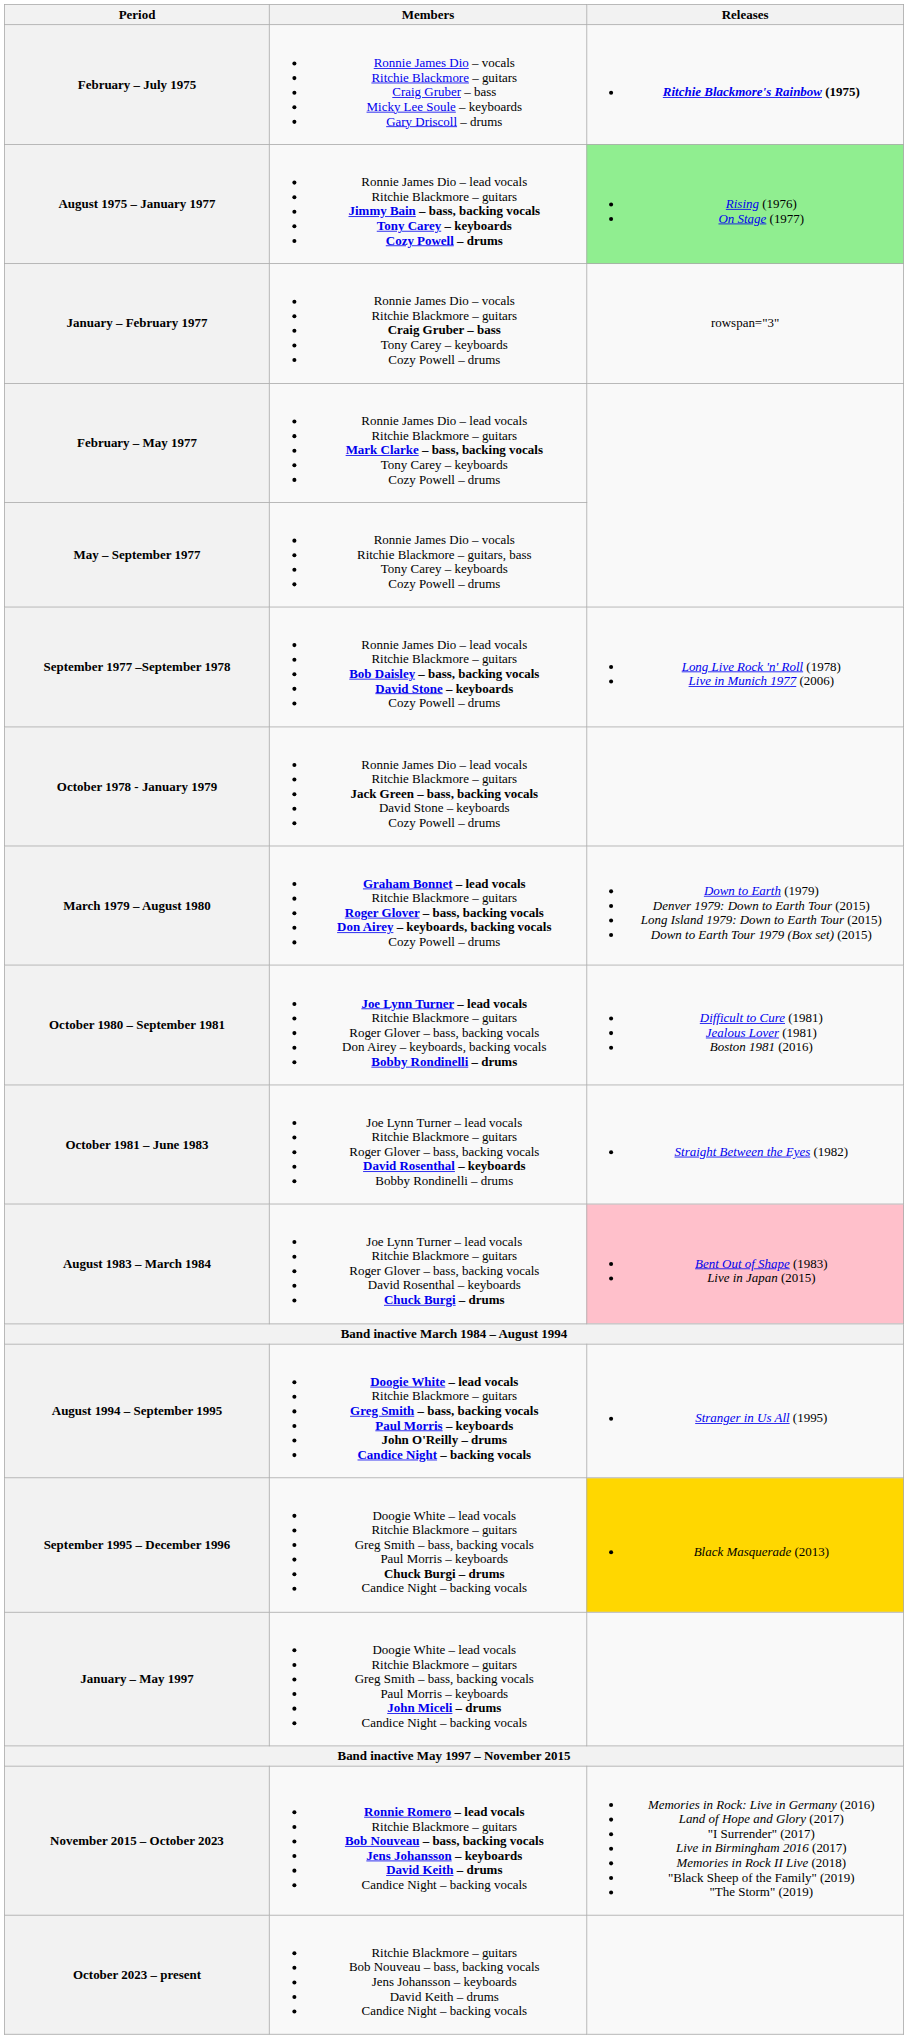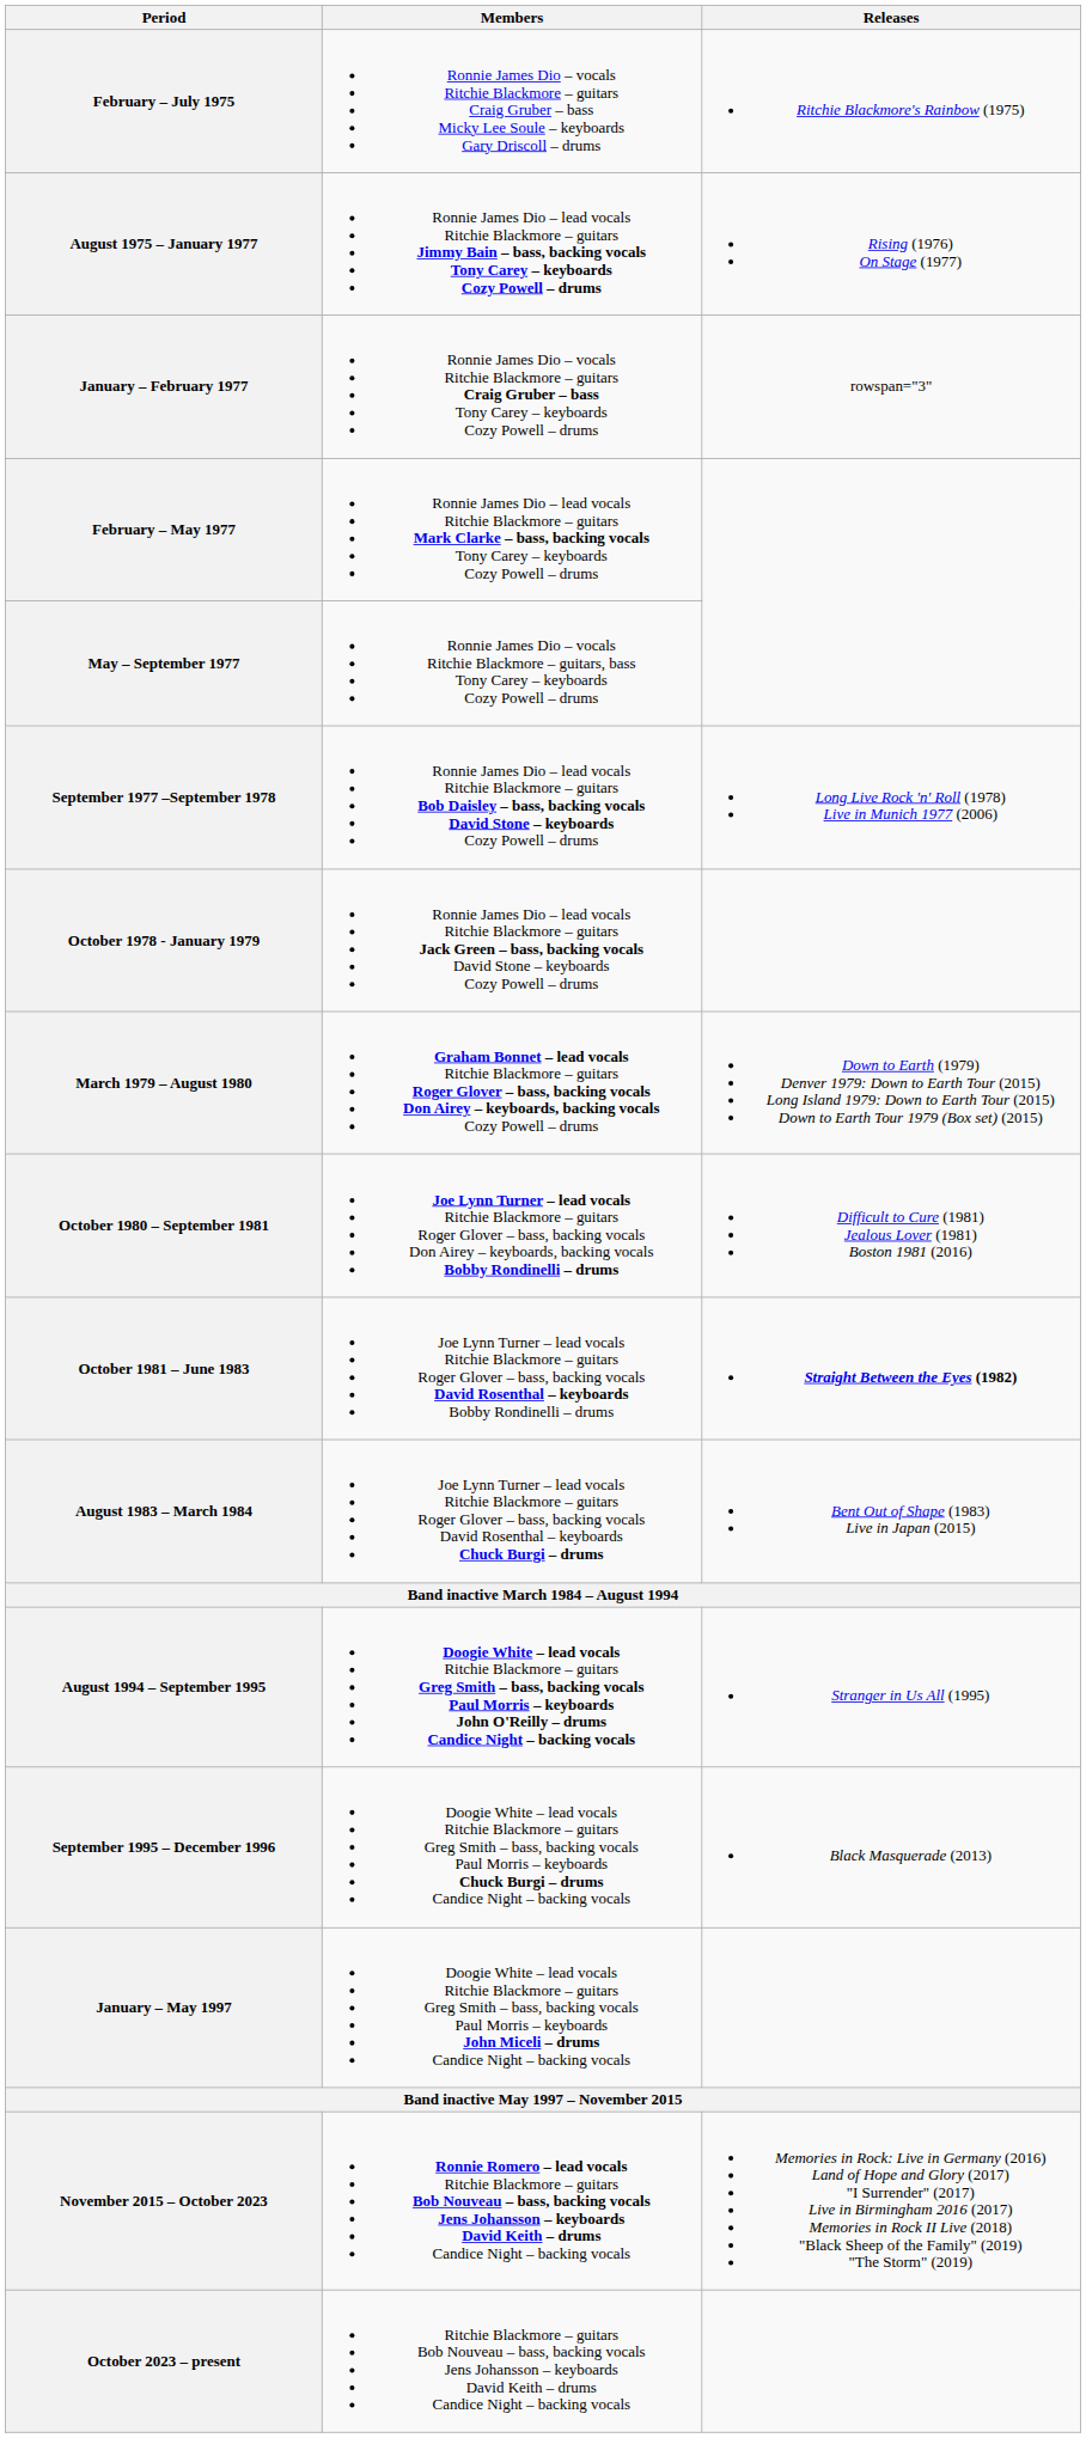February – July 1975 | Releases: bold -> normal
August 1975 – January 1977 | Releases: lightgreen background -> no background
October 1981 – June 1983 | Releases: normal -> bold
August 1983 – March 1984 | Releases: pink background -> no background
September 1995 – December 1996 | Releases: gold background -> no background
